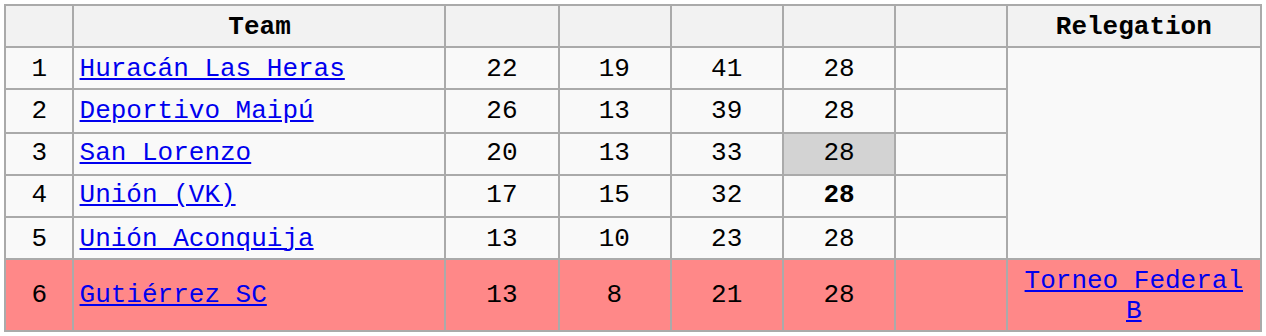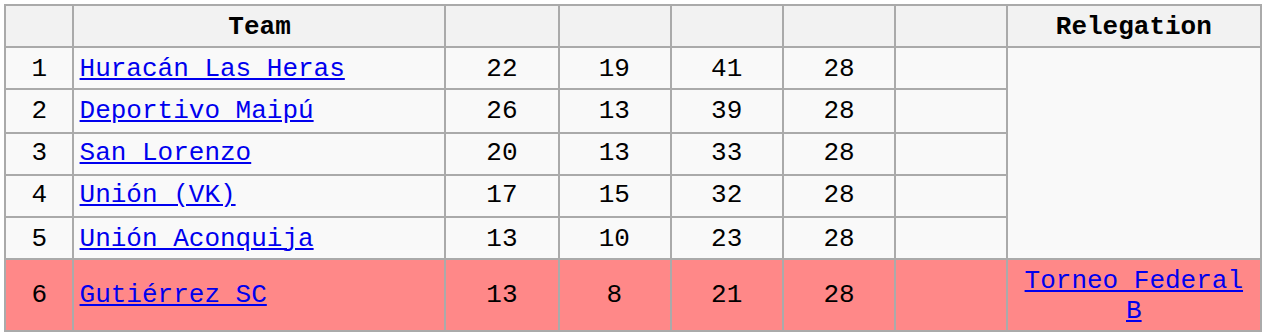San Lorenzo | column 6: lightgrey background -> no background
Unión (VK) | column 6: bold -> normal
